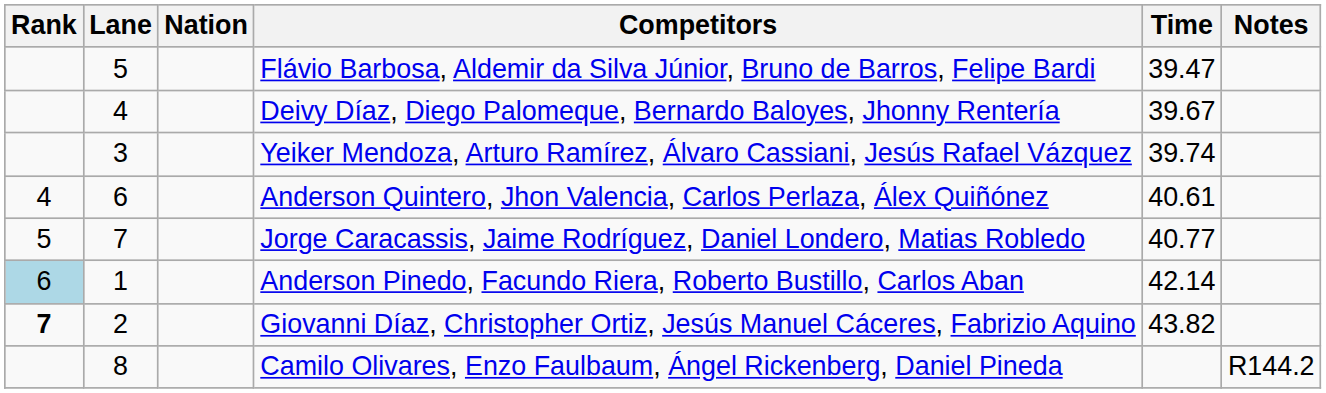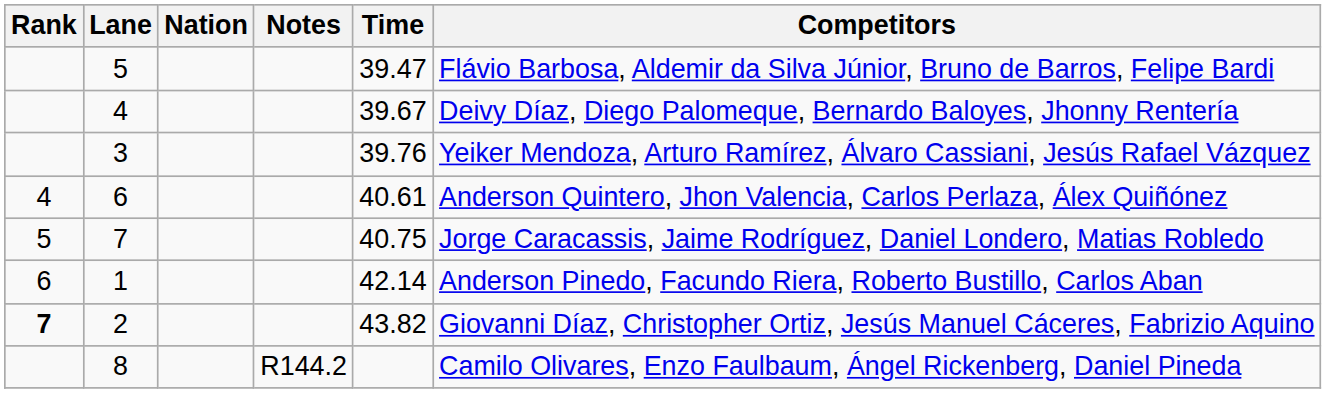columns swapped: Competitors <-> Notes
row 4 | Time: 39.74 -> 39.76
row 6 | Time: 40.77 -> 40.75
row 7 | Rank: lightblue background -> no background
